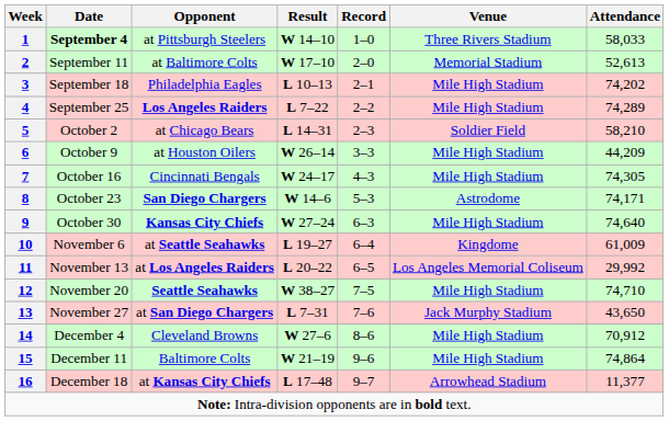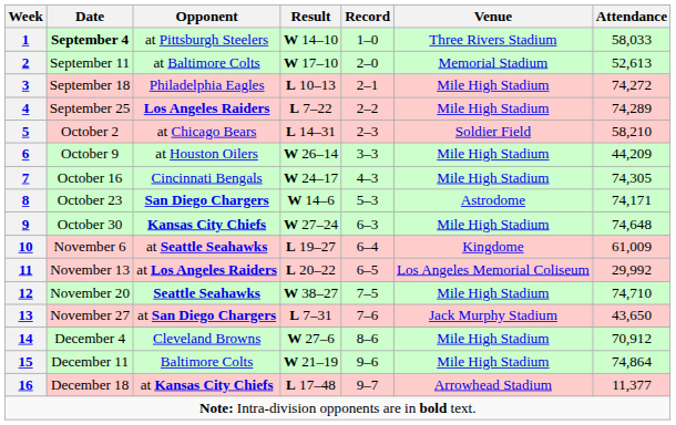3 | Attendance: 74,202 -> 74,272
9 | Attendance: 74,640 -> 74,648
